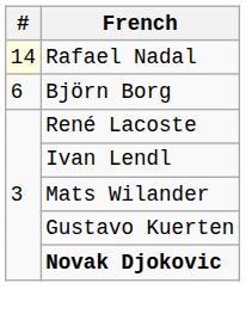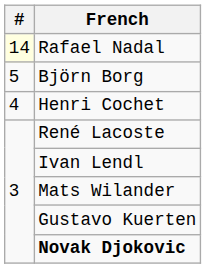Björn Borg | #: 6 -> 5
+ row: 4 | Henri Cochet
